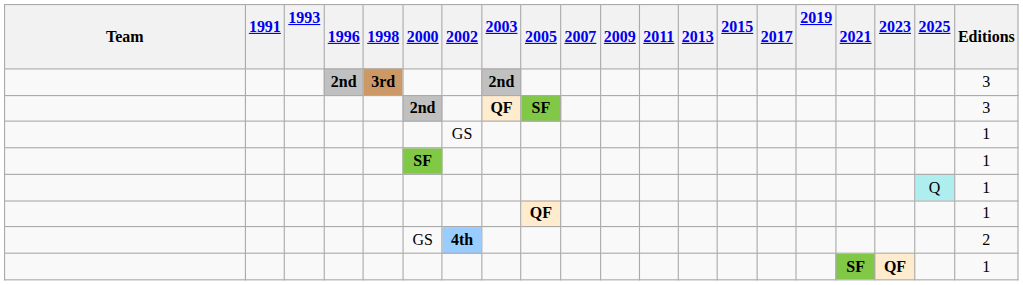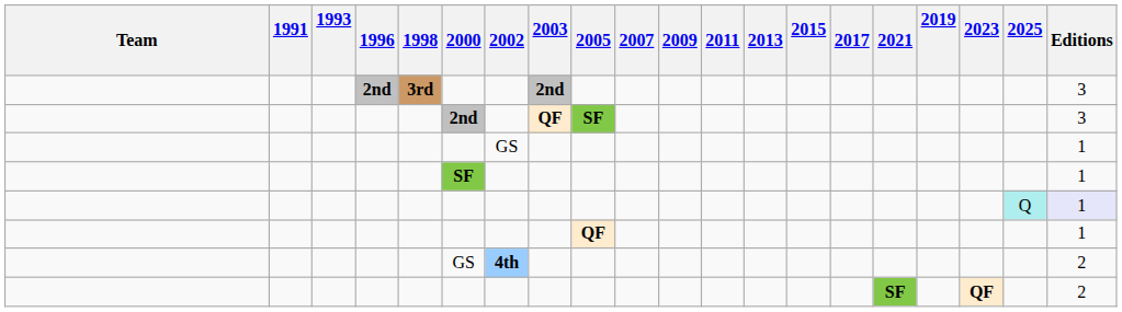columns swapped: 2019 <-> 2021
row 6 | Editions: no background -> lavender background
row 9 | Editions: 1 -> 2
